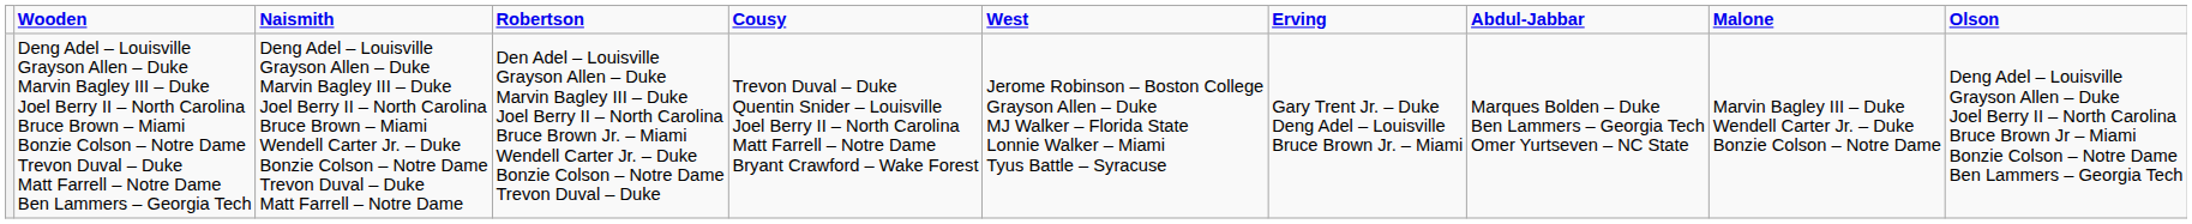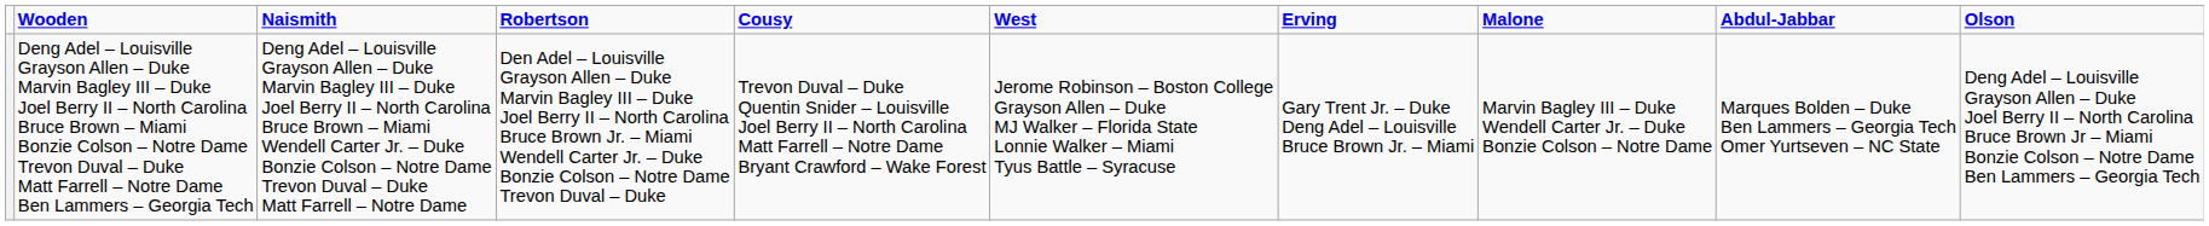columns swapped: Malone <-> Abdul-Jabbar
